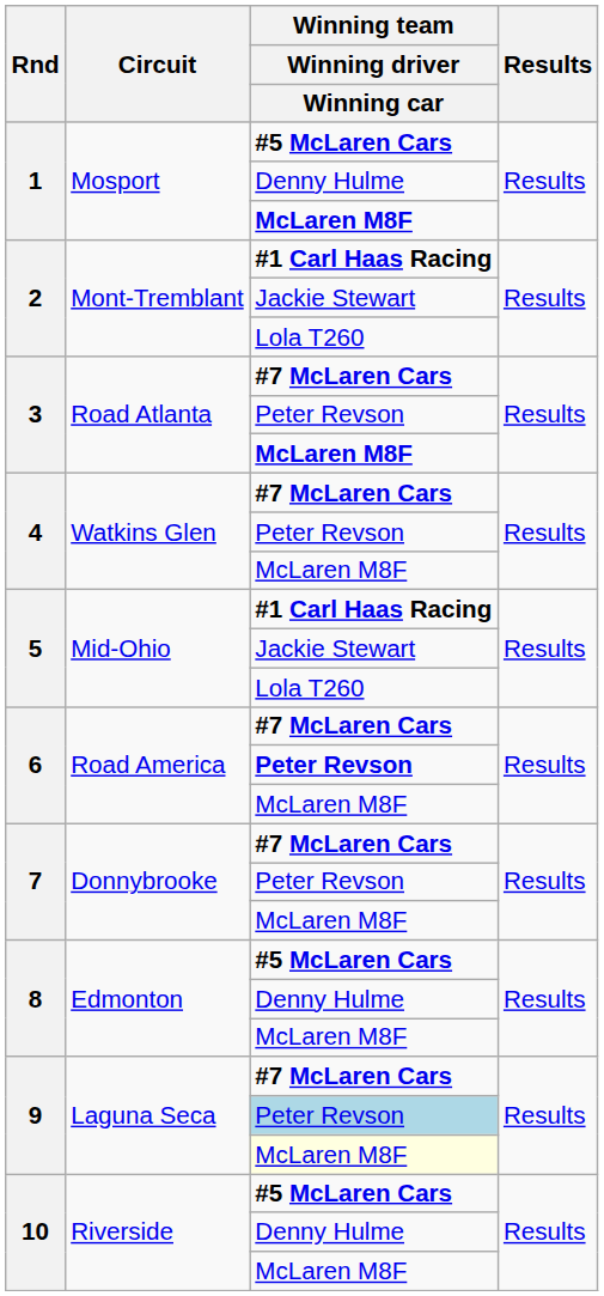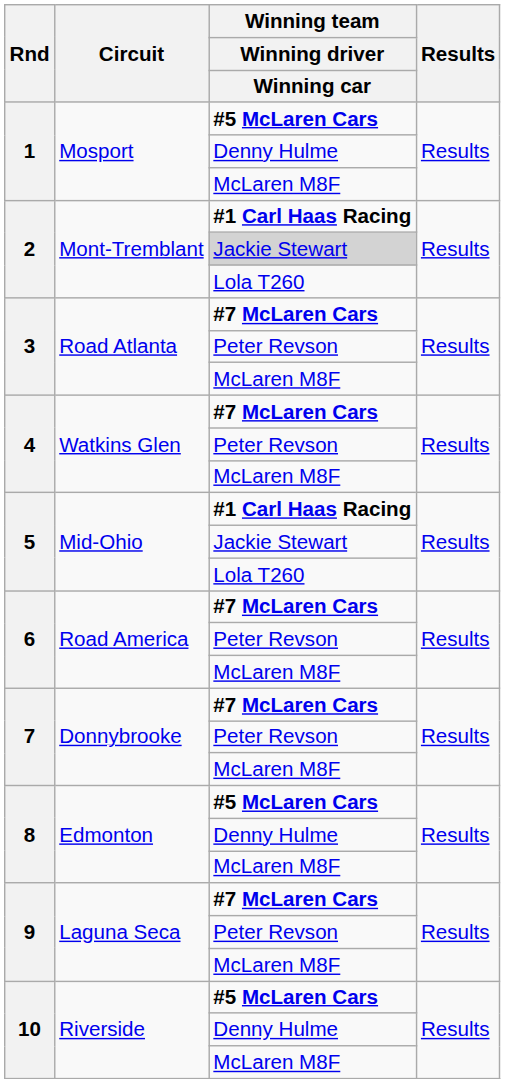1 / McLaren M8F | Winning team / Winning driver / Winning car: bold -> normal
2 / Jackie Stewart | Winning team / Winning driver / Winning car: no background -> lightgrey background
3 / McLaren M8F | Winning team / Winning driver / Winning car: bold -> normal
6 / Peter Revson | Winning team / Winning driver / Winning car: bold -> normal
9 / Peter Revson | Winning team / Winning driver / Winning car: lightblue background -> no background
9 / McLaren M8F | Winning team / Winning driver / Winning car: lightyellow background -> no background
